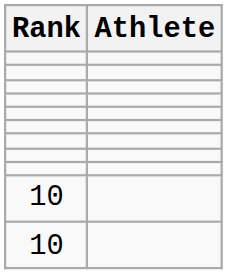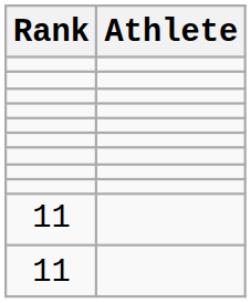row 11 | Rank: 10 -> 11
row 12 | Rank: 10 -> 11
